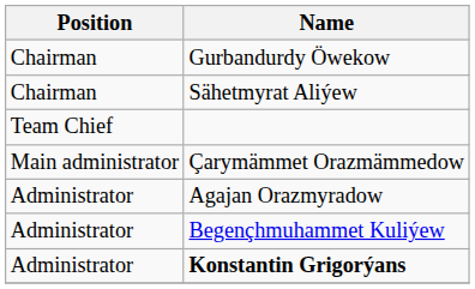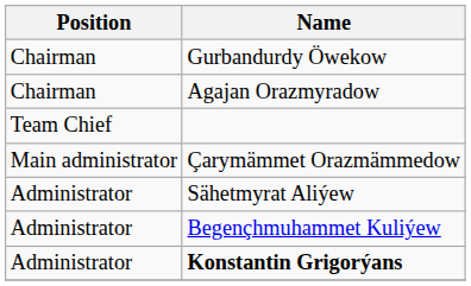row 3 | Name: Sähetmyrat Aliýew -> Agajan Orazmyradow
row 6 | Name: Agajan Orazmyradow -> Sähetmyrat Aliýew
